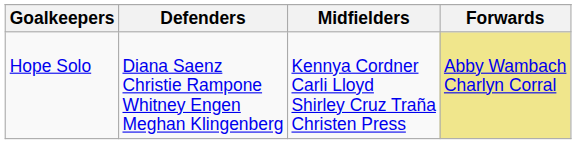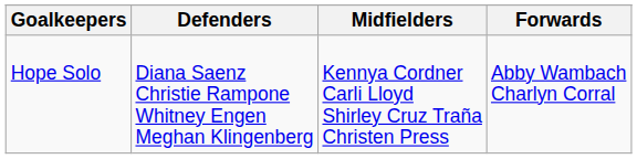Hope Solo | Forwards: khaki background -> no background
